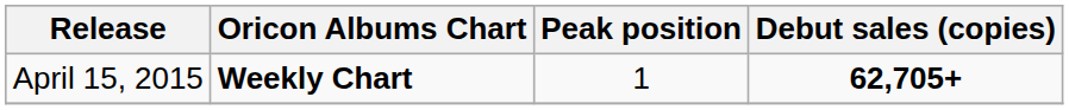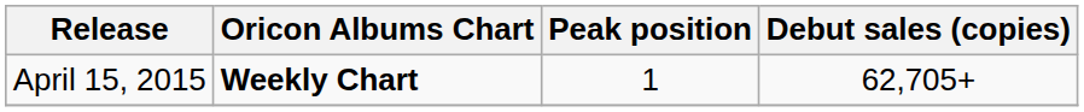April 15, 2015 | Debut sales (copies): bold -> normal
